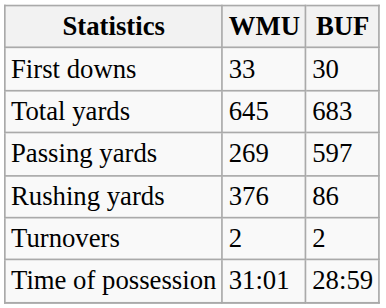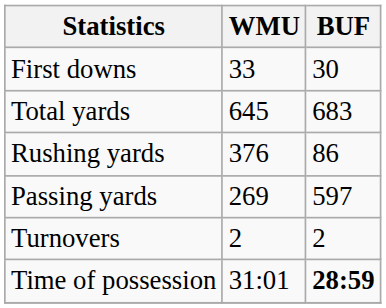rows swapped: Rushing yards <-> Passing yards
Time of possession | BUF: normal -> bold
